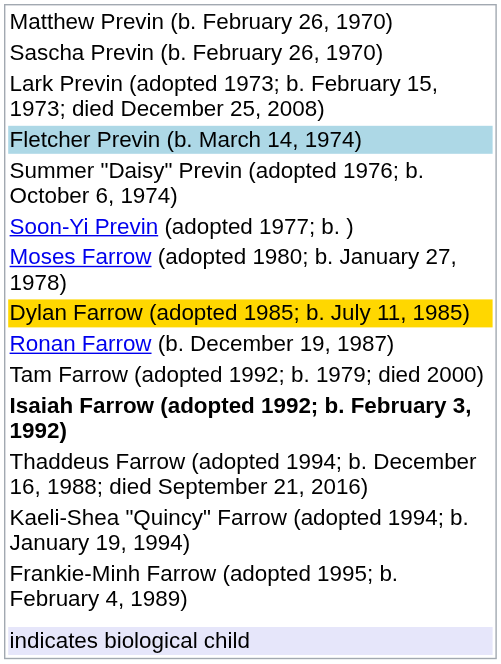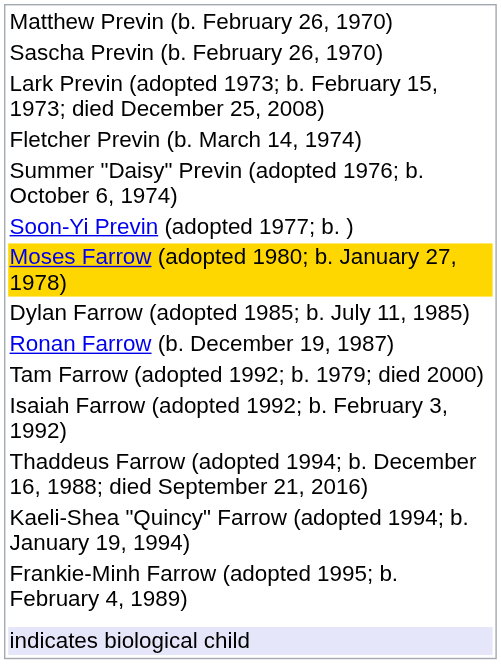row 4 | column 1: lightblue background -> no background
row 7 | column 1: no background -> gold background
row 8 | column 1: gold background -> no background
row 11 | column 1: bold -> normal
